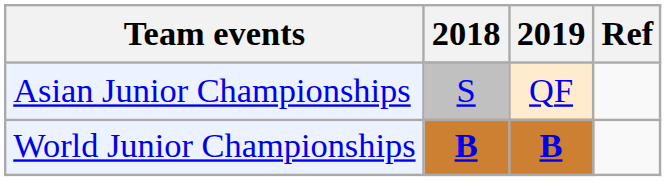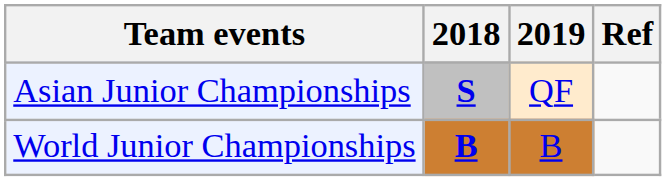Asian Junior Championships | 2018: normal -> bold
World Junior Championships | 2019: bold -> normal
